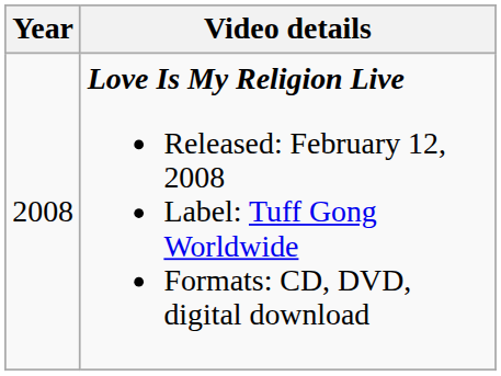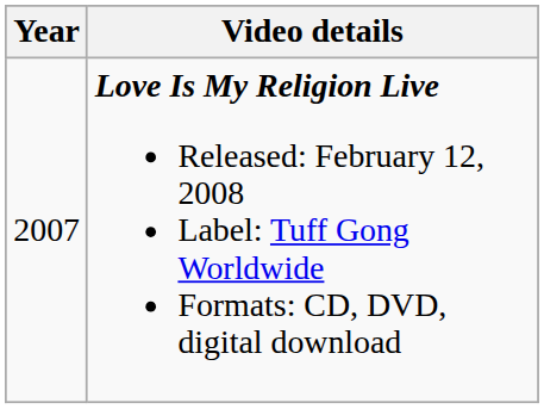row 2 | Year: 2008 -> 2007
